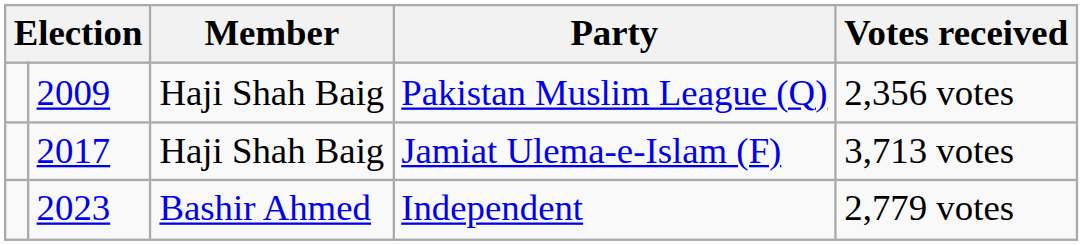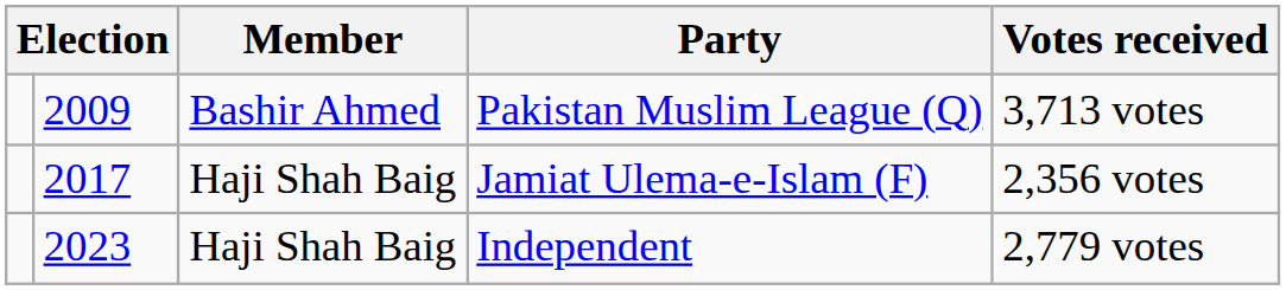Pakistan Muslim League (Q) | Member: Haji Shah Baig -> Bashir Ahmed
Pakistan Muslim League (Q) | Votes received: 2,356 votes -> 3,713 votes
Jamiat Ulema-e-Islam (F) | Votes received: 3,713 votes -> 2,356 votes
Independent | Member: Bashir Ahmed -> Haji Shah Baig
